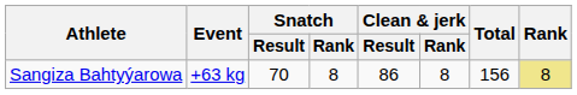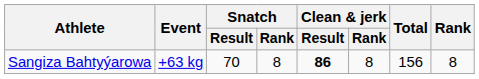Sangiza Bahtyýarowa | Clean & jerk / Result: normal -> bold
Sangiza Bahtyýarowa | Rank: khaki background -> no background
